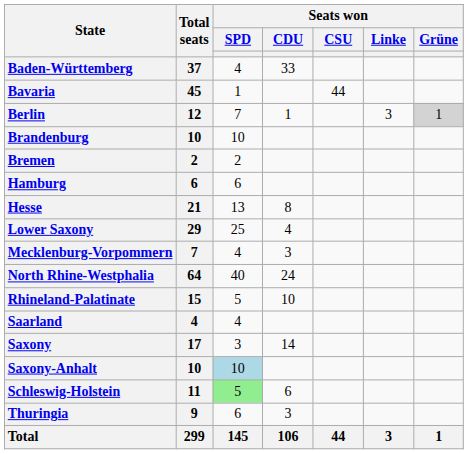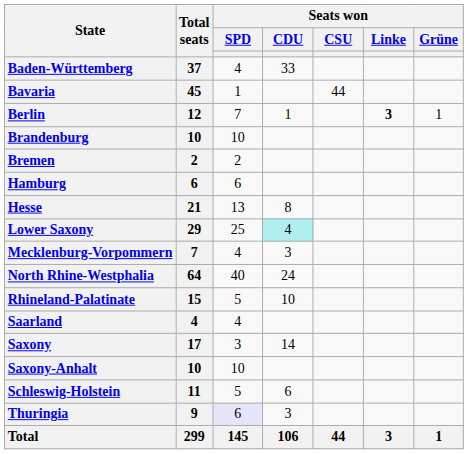Berlin | Seats won / Linke: normal -> bold
Berlin | Seats won / Grüne: lightgrey background -> no background
Lower Saxony | Seats won / CDU: no background -> paleturquoise background
Saxony-Anhalt | Seats won / SPD: lightblue background -> no background
Schleswig-Holstein | Seats won / SPD: lightgreen background -> no background
Thuringia | Seats won / SPD: no background -> lavender background
